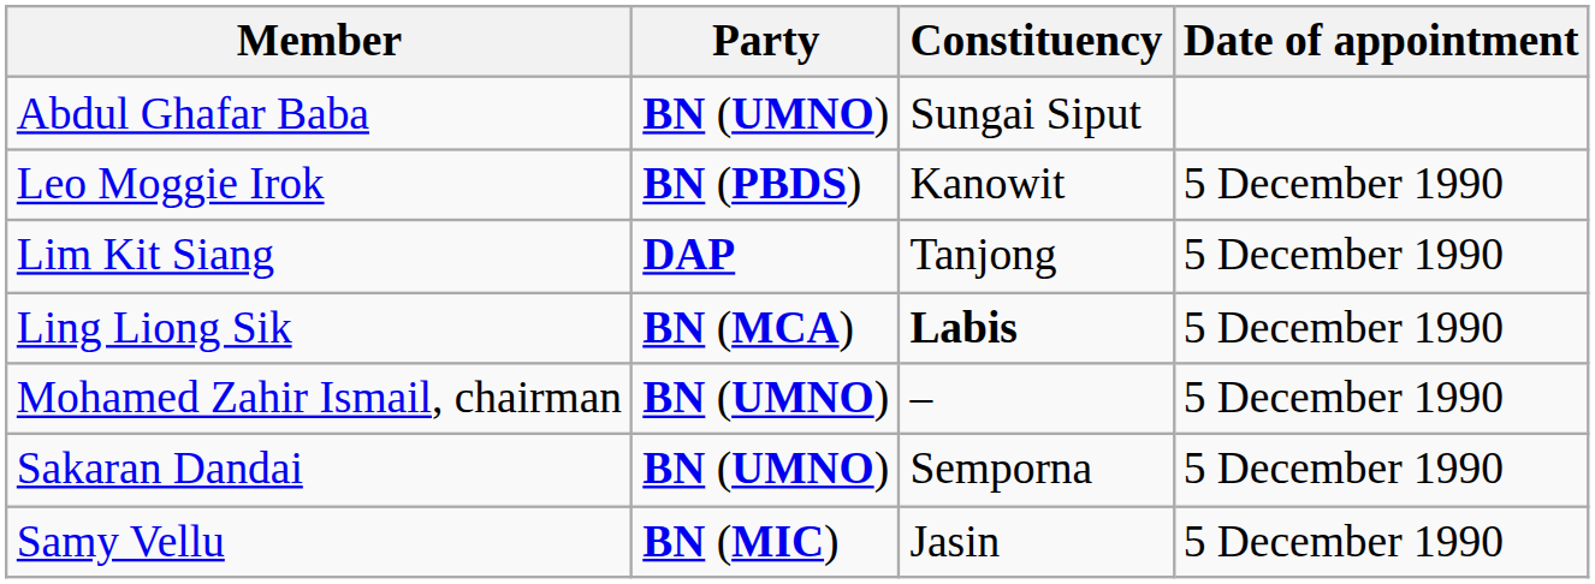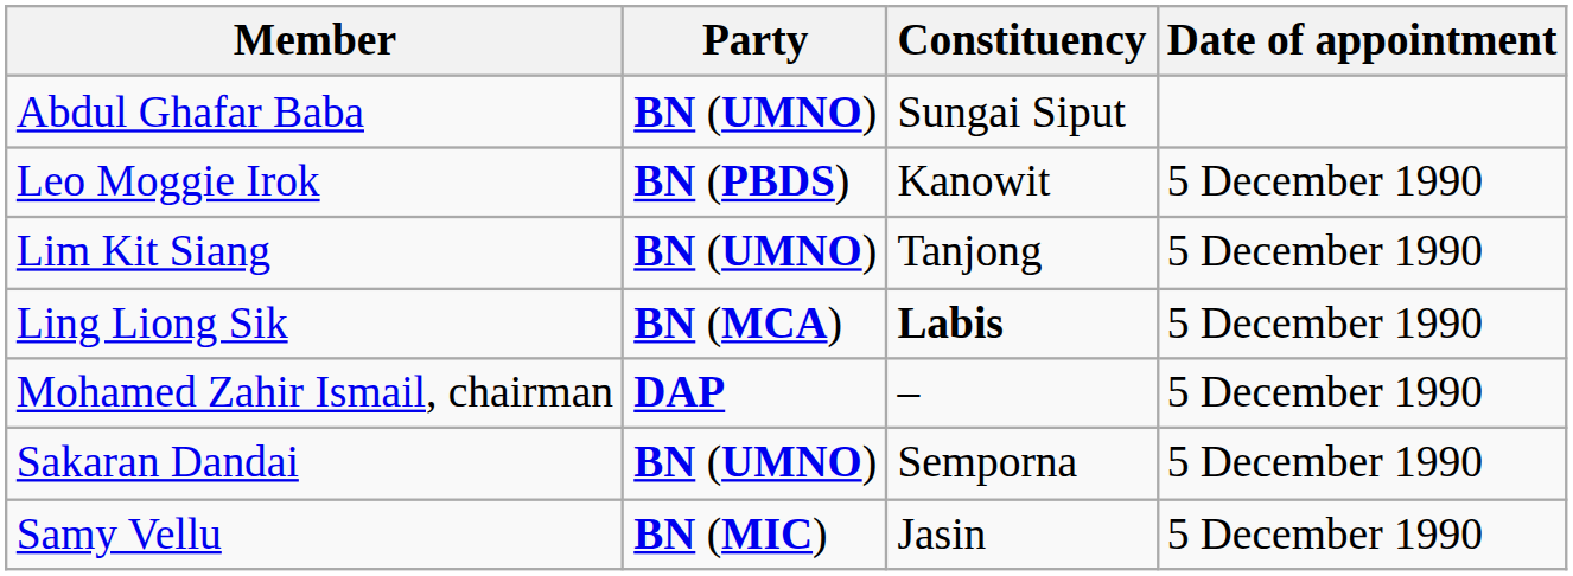Lim Kit Siang | Party: DAP -> BN (UMNO)
Mohamed Zahir Ismail, chairman | Party: BN (UMNO) -> DAP
